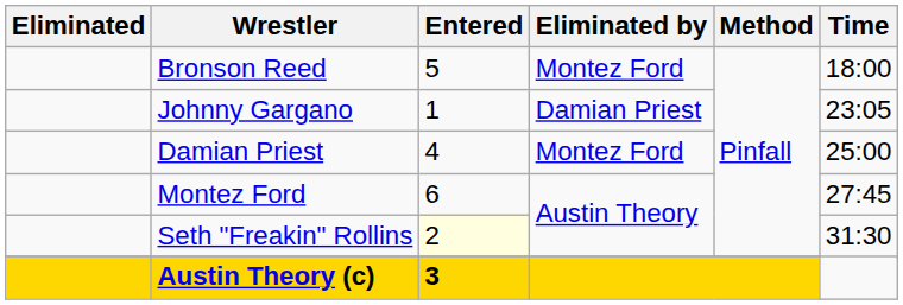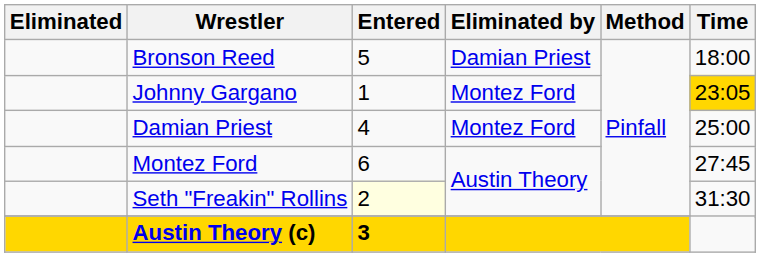Bronson Reed | Eliminated by: Montez Ford -> Damian Priest
Johnny Gargano | Eliminated by: Damian Priest -> Montez Ford
Johnny Gargano | Time: no background -> gold background
